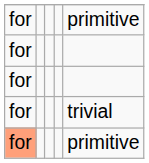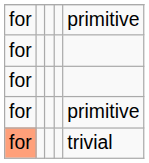row 4 | column 5: trivial -> primitive
row 5 | column 5: primitive -> trivial
